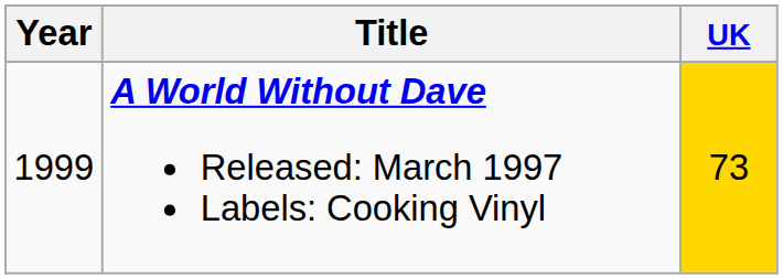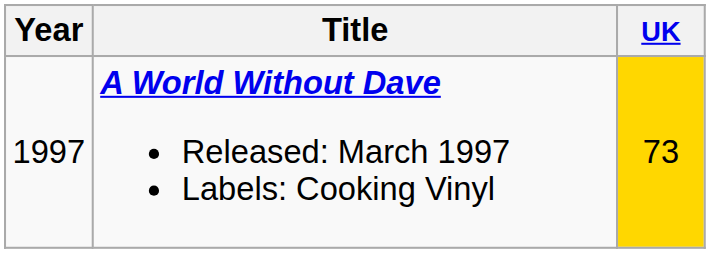row 2 | Year: 1999 -> 1997
